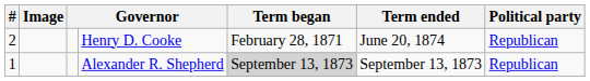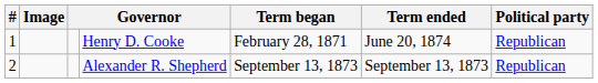Henry D. Cooke | #: 2 -> 1
Alexander R. Shepherd | #: 1 -> 2
Alexander R. Shepherd | Term began: lightgrey background -> no background
